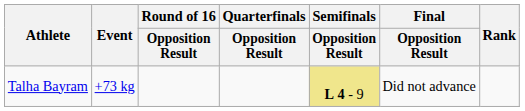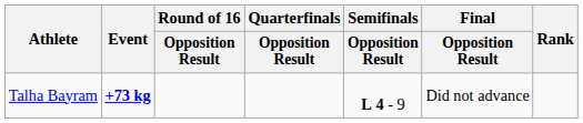Talha Bayram | Event: normal -> bold
Talha Bayram | Semifinals / Opposition Result: khaki background -> no background
